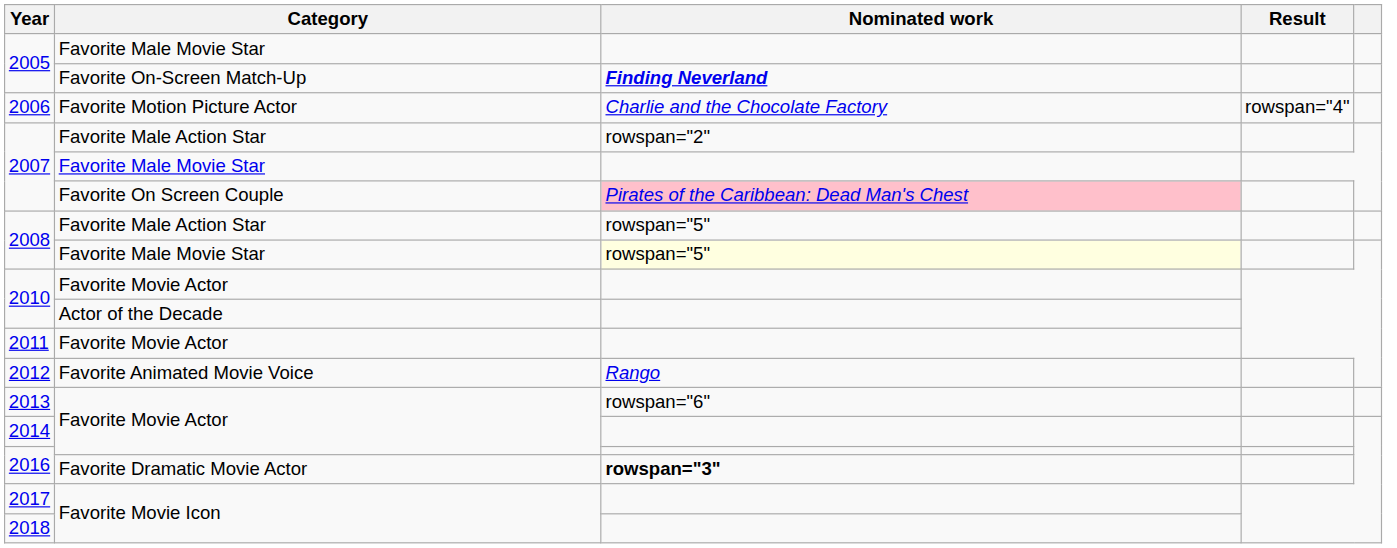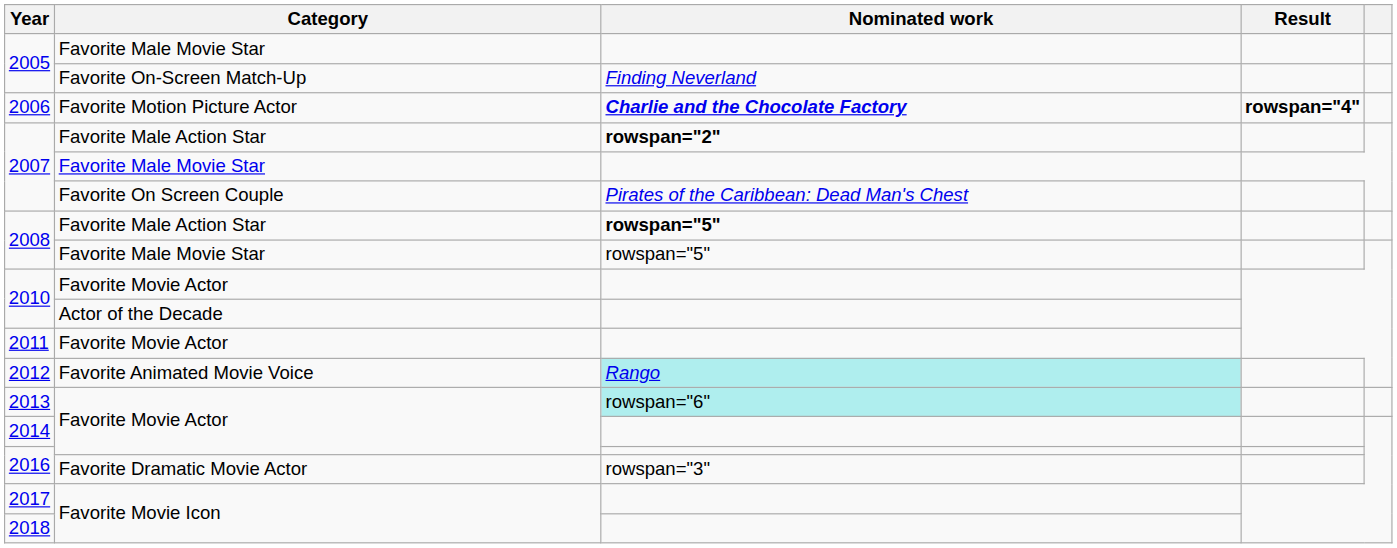2005 / Favorite On-Screen Match-Up | Nominated work: bold -> normal
2006 | Nominated work: normal -> bold
2006 | Result: normal -> bold
2007 / Favorite Male Action Star | Nominated work: normal -> bold
2007 / Favorite On Screen Couple | Nominated work: pink background -> no background
2008 / Favorite Male Action Star | Nominated work: normal -> bold
2008 / Favorite Male Movie Star | Nominated work: lightyellow background -> no background
2012 | Nominated work: no background -> paleturquoise background
2013 | Nominated work: no background -> paleturquoise background
2016 / Favorite Dramatic Movie Actor | Nominated work: bold -> normal
